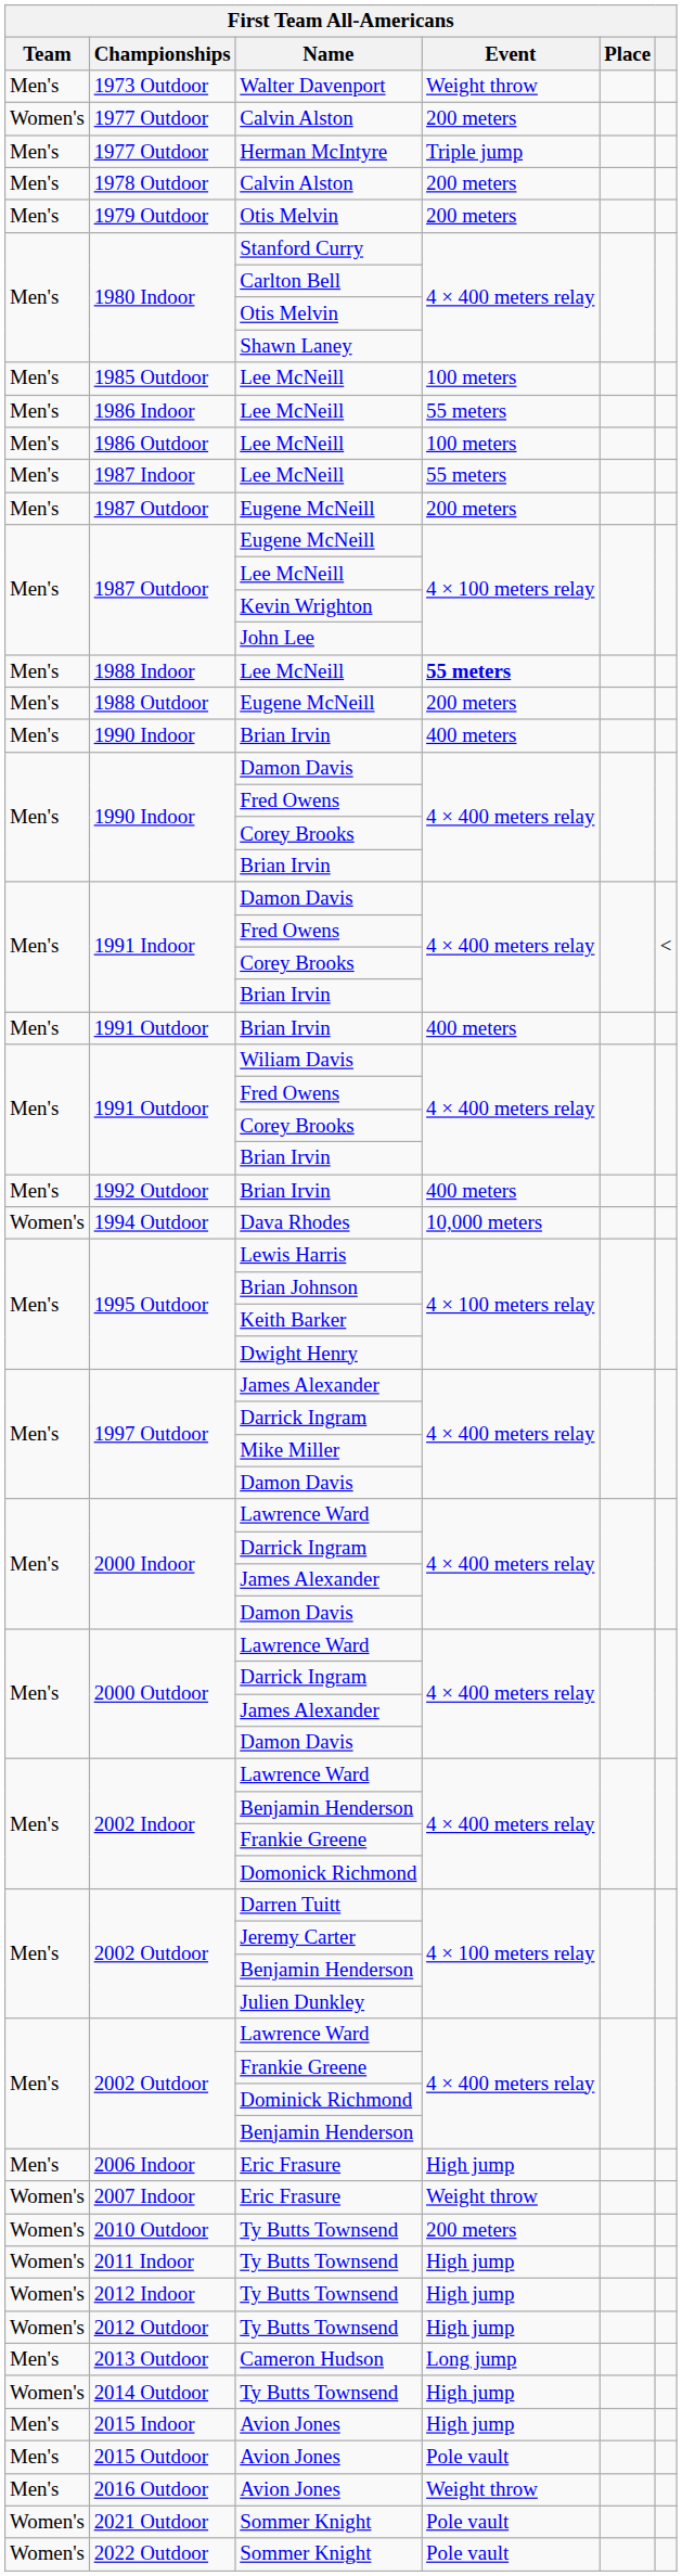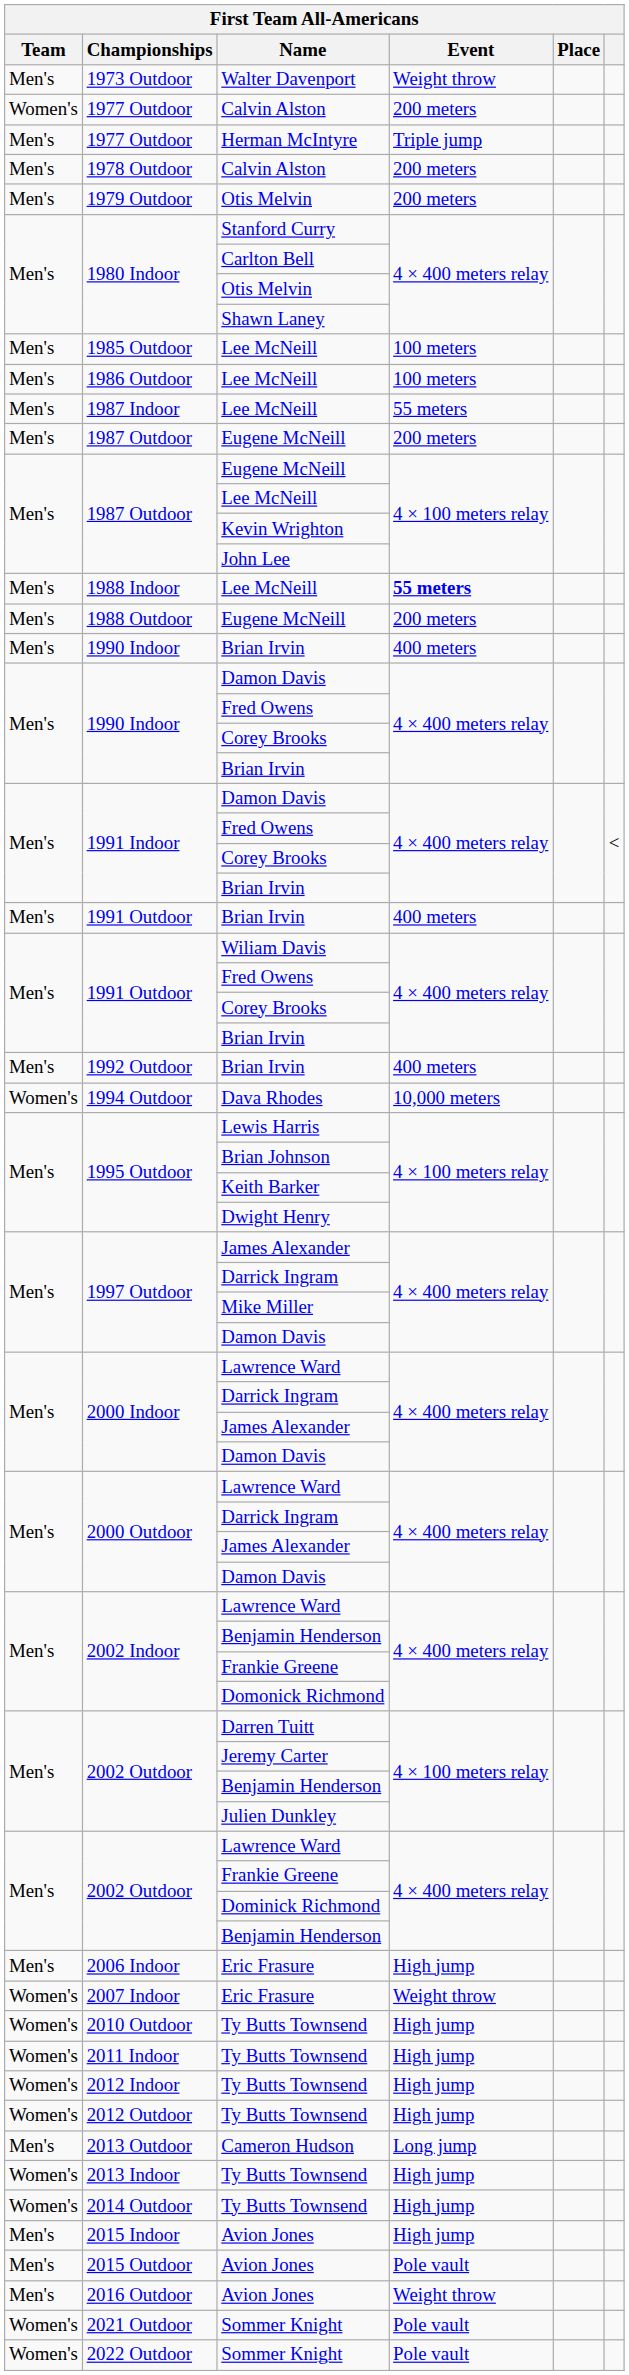- row: Men's | 1986 Indoor | Lee McNeill | 55 meters
2010 Outdoor | Event: 200 meters -> High jump
+ row: Women's | 2013 Indoor | Ty Butts Townsend | High jump
